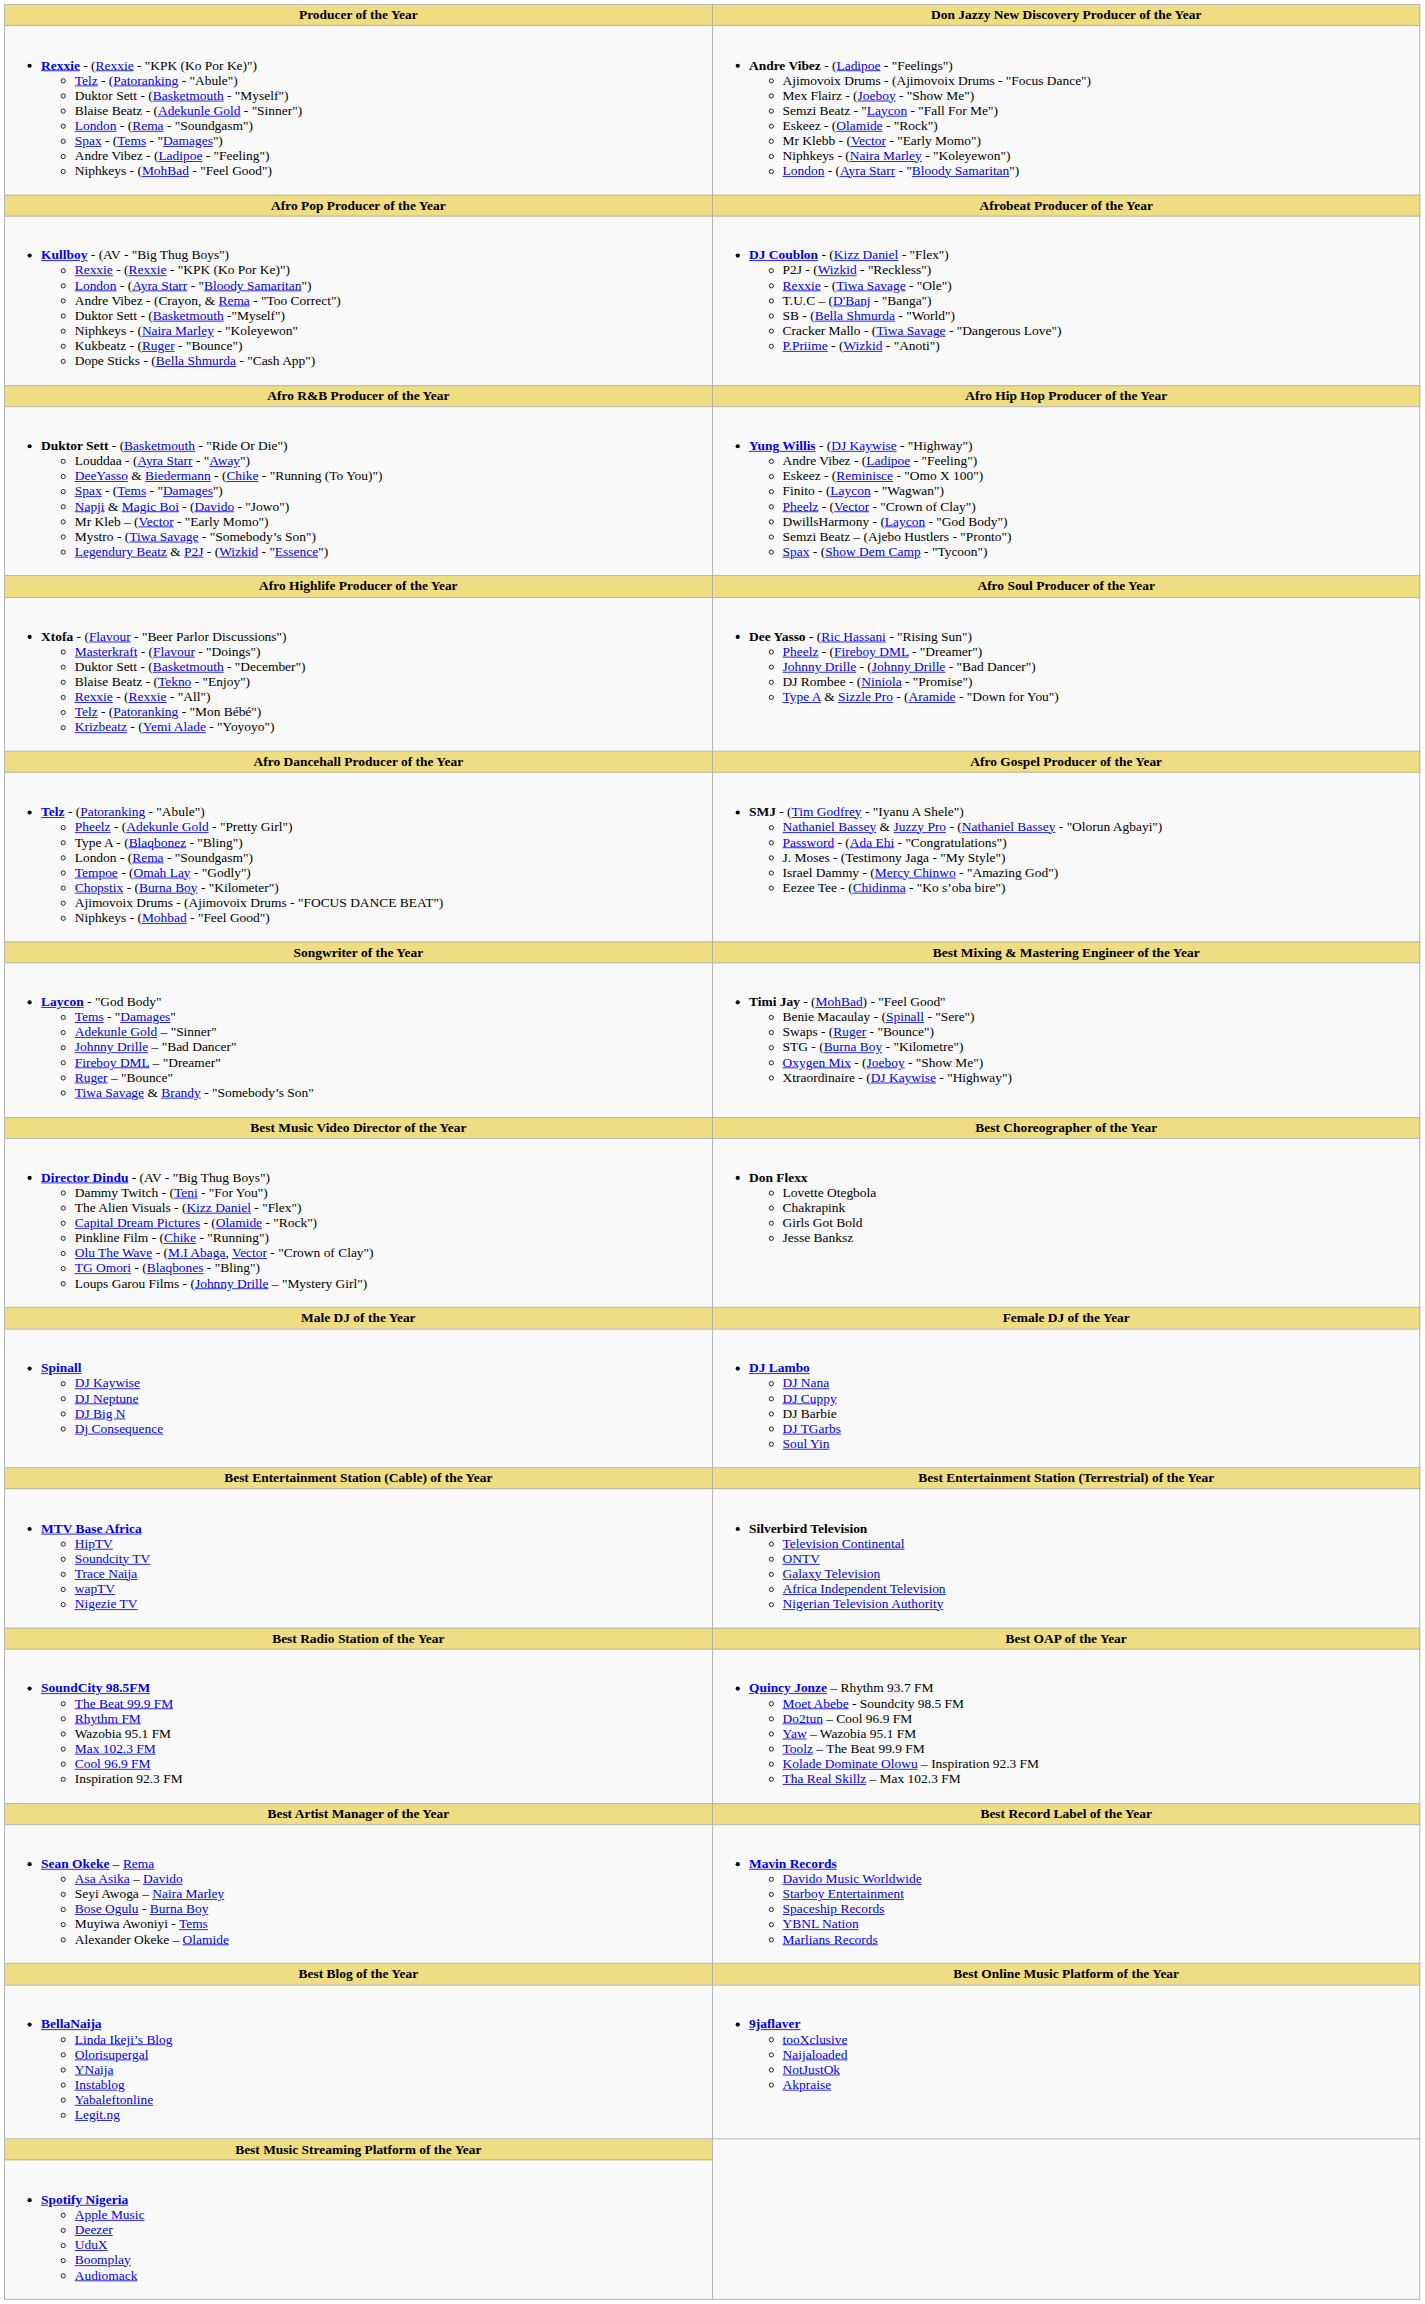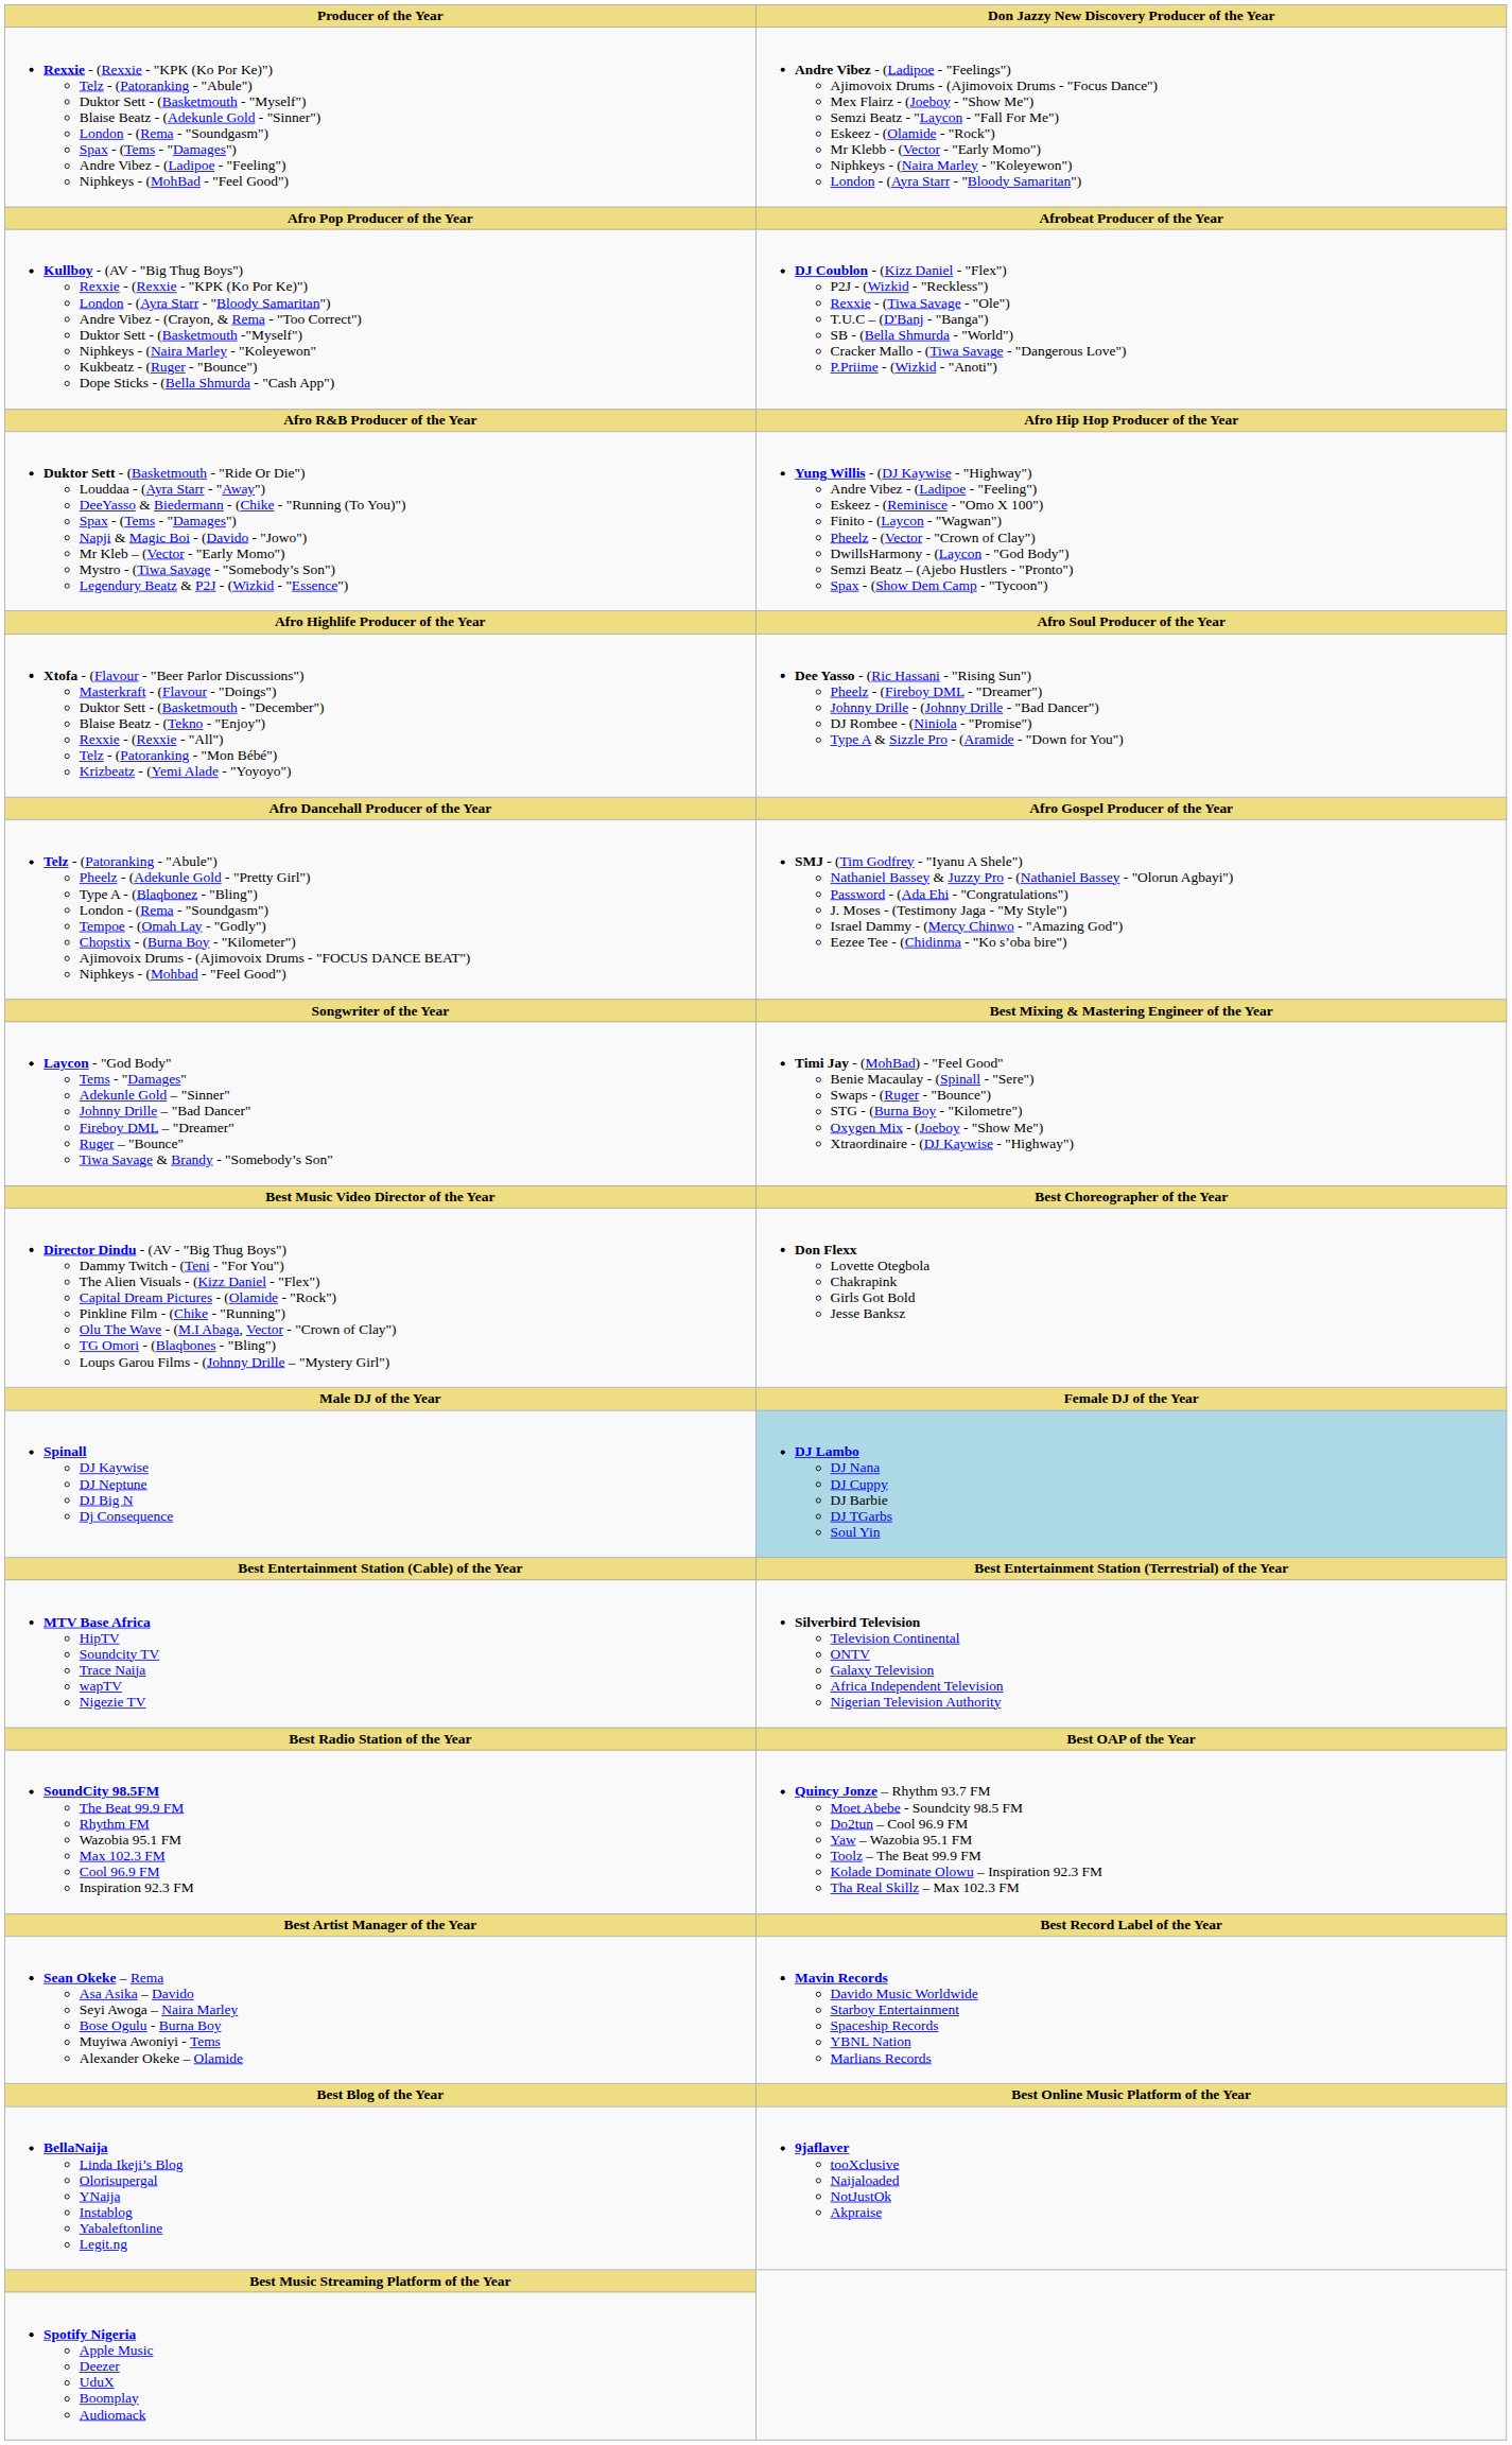Spinall DJ Kaywise DJ Neptune DJ Big N Dj Consequence | Don Jazzy New Discovery Producer of the Year: no background -> lightblue background
